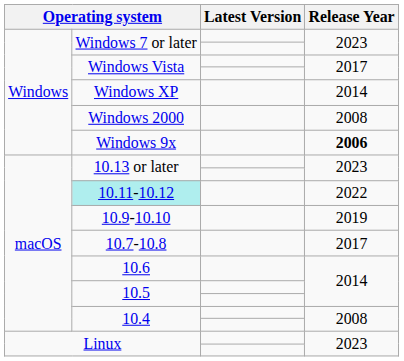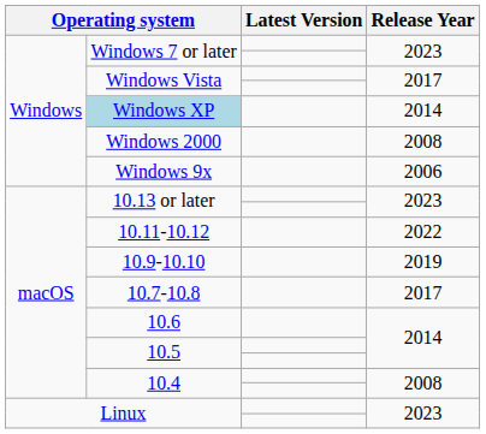Windows XP | column 2: no background -> lightblue background
Windows 9x | Release Year: bold -> normal
10.11-10.12 | column 2: paleturquoise background -> no background
